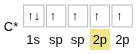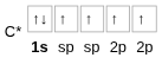row 2 | column 2: normal -> bold
row 2 | column 5: khaki background -> no background
